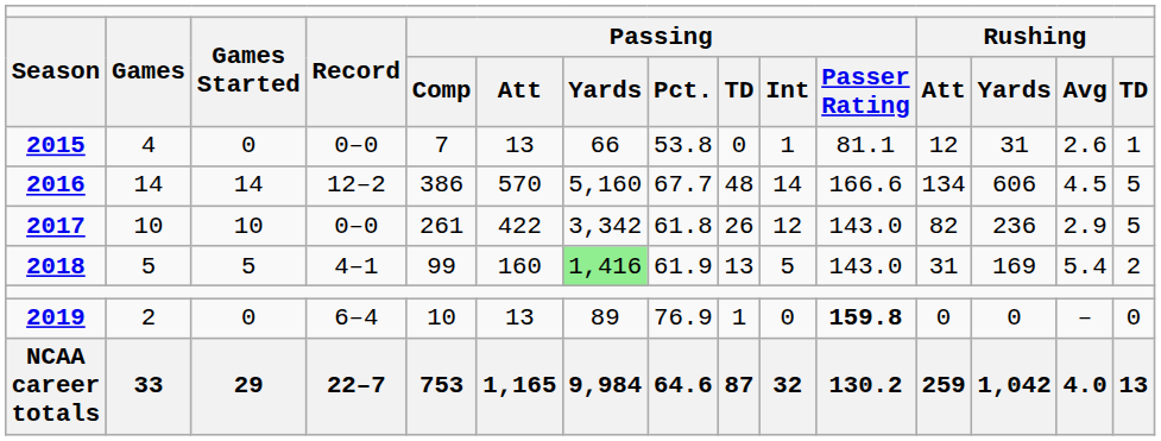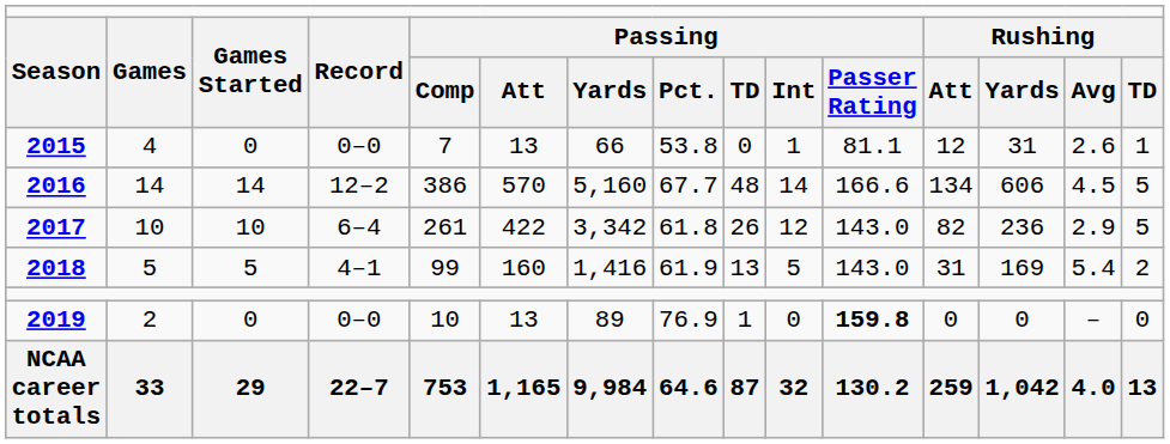2017 | column 4: 0–0 -> 6–4
2018 | column 7: lightgreen background -> no background
2019 | column 4: 6–4 -> 0–0
